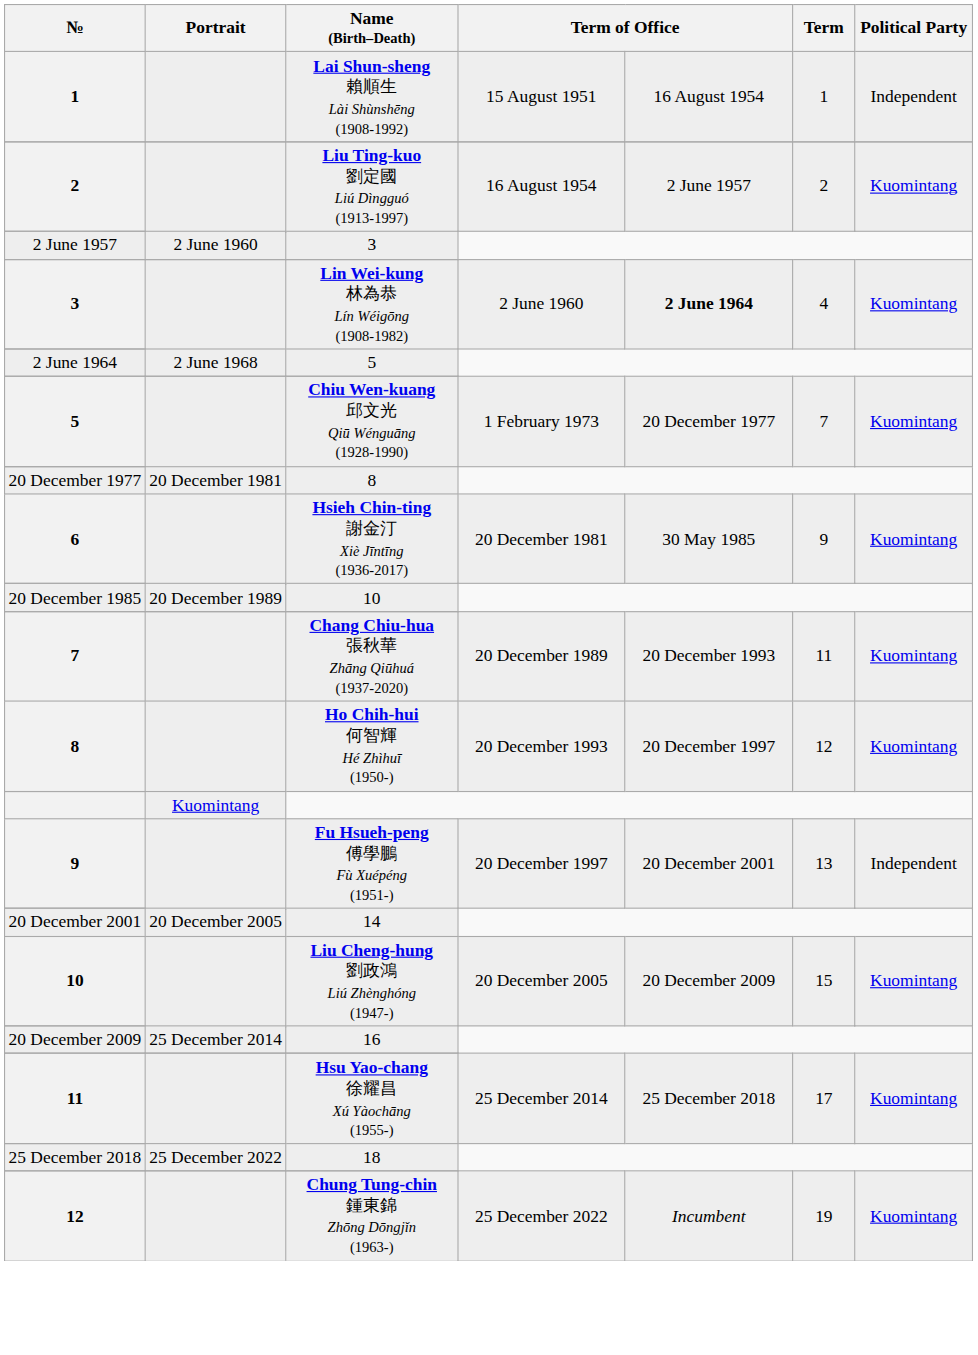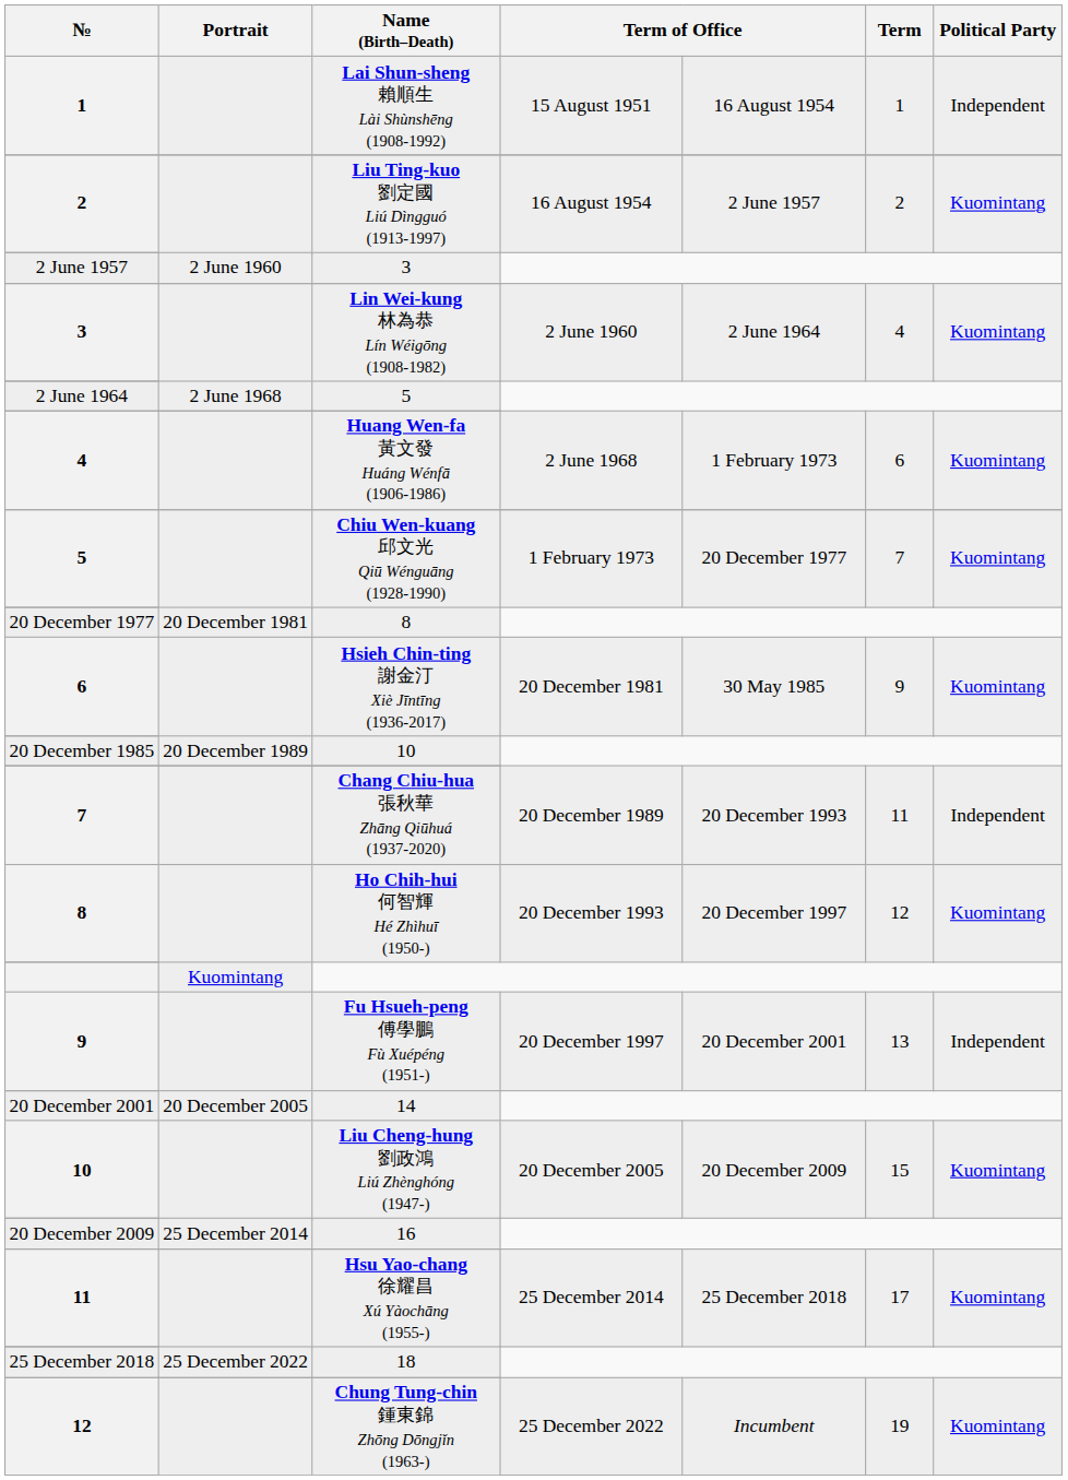3 / Lin Wei-kung 林為恭 Lín Wéigōng (1908-1982) | column 5: bold -> normal
+ row: 4 | Huang Wen-fa 黃文發 Huáng Wénfā (1906-1986) | 2 June 1968 | 1 February 1973 | 6 | Kuomintang
Chang Chiu-hua 張秋華 Zhāng Qiūhuá (1937-2020) | Political Party: Kuomintang -> Independent
